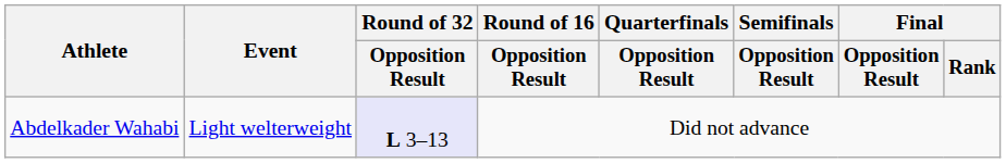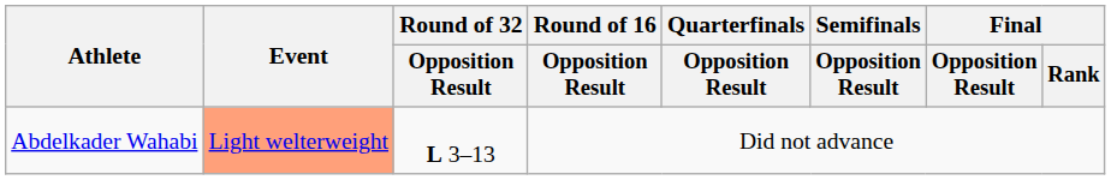Abdelkader Wahabi | Event: no background -> lightsalmon background
Abdelkader Wahabi | Round of 32 / Opposition Result: lavender background -> no background
